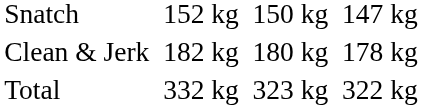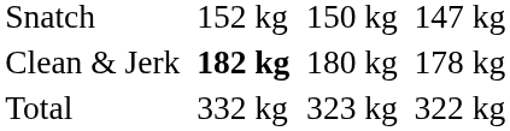Clean & Jerk | column 2: normal -> bold
